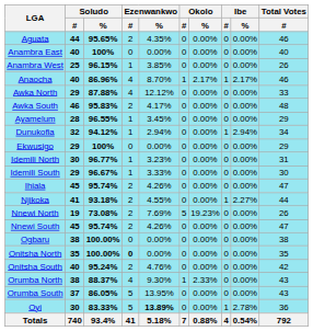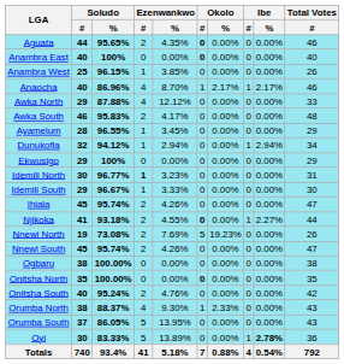Aguata | Okolo / #: normal -> bold
Anambra East | Okolo / #: normal -> bold
Idemili North | Ezenwankwo / #: normal -> bold
Njikoka | Okolo / #: normal -> bold
Onitsha North | Ezenwankwo / #: bold -> normal
Onitsha North | Okolo / #: normal -> bold
Oyi | Ezenwankwo / %: bold -> normal
Oyi | Ibe / %: normal -> bold
